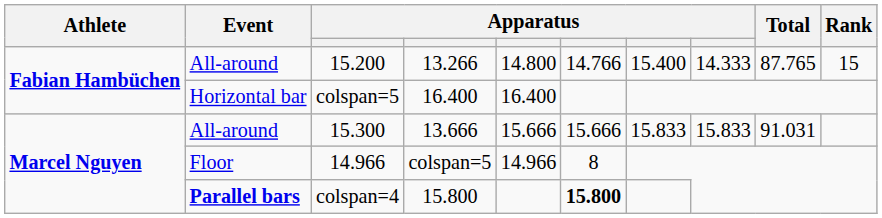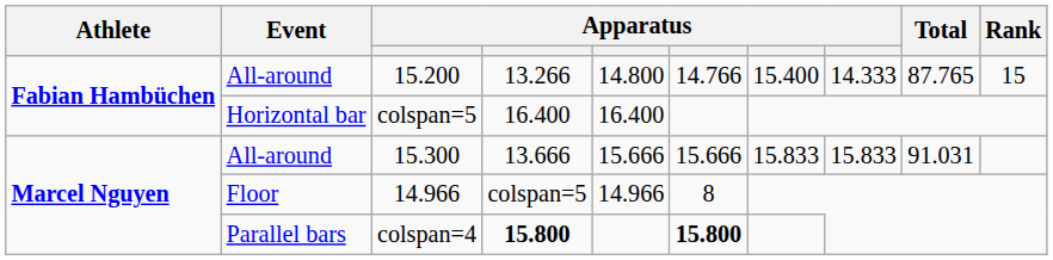colspan=4 | Event: bold -> normal
colspan=4 | column 4: normal -> bold
